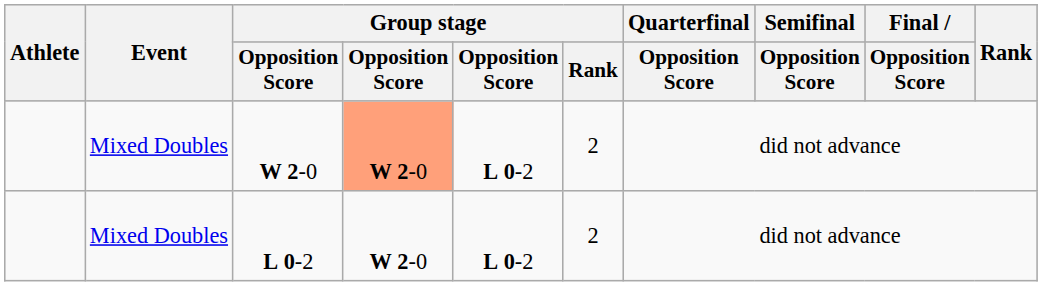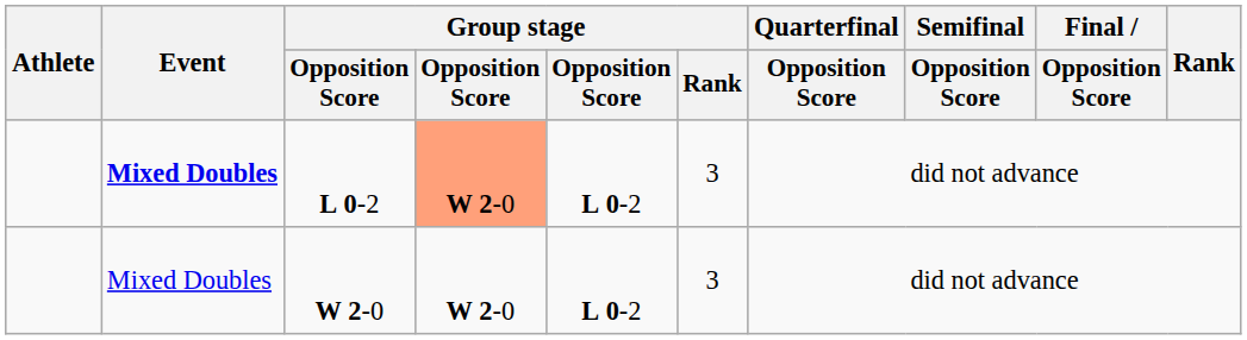row 3 | Event: normal -> bold
row 3 | column 3: W 2-0 -> L 0-2
row 3 | Group stage / Rank: 2 -> 3
row 4 | column 3: L 0-2 -> W 2-0
row 4 | Group stage / Rank: 2 -> 3
